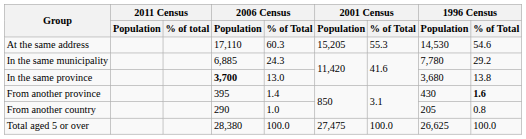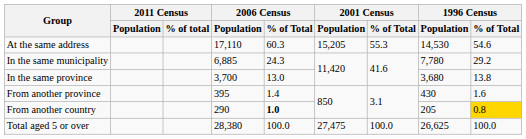In the same province | 2006 Census / Population: bold -> normal
From another province | 1996 Census / % of Total: bold -> normal
From another country | 2006 Census / % of Total: normal -> bold
From another country | 1996 Census / % of Total: no background -> gold background
